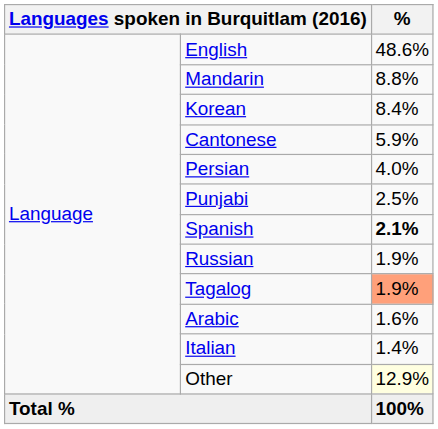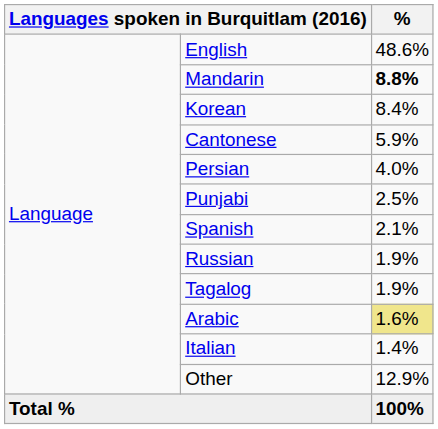Mandarin | %: normal -> bold
Spanish | %: bold -> normal
Tagalog | %: lightsalmon background -> no background
Arabic | %: no background -> khaki background
Other | %: lightyellow background -> no background
